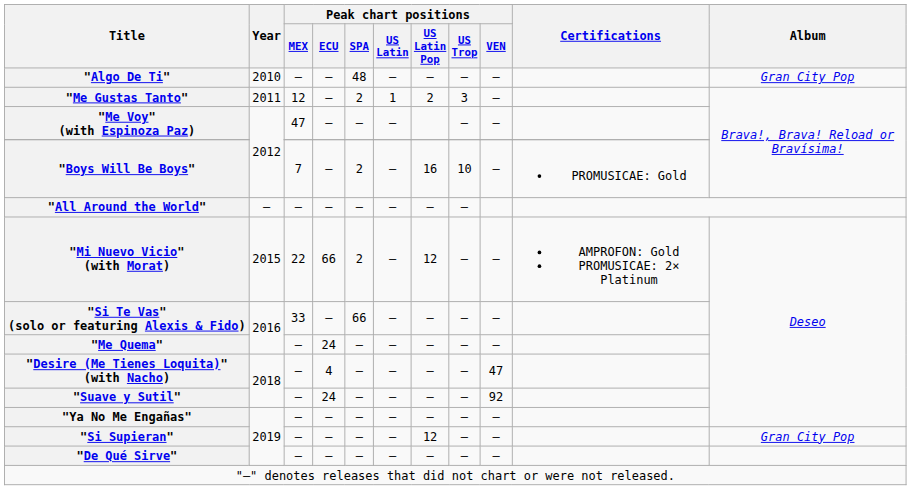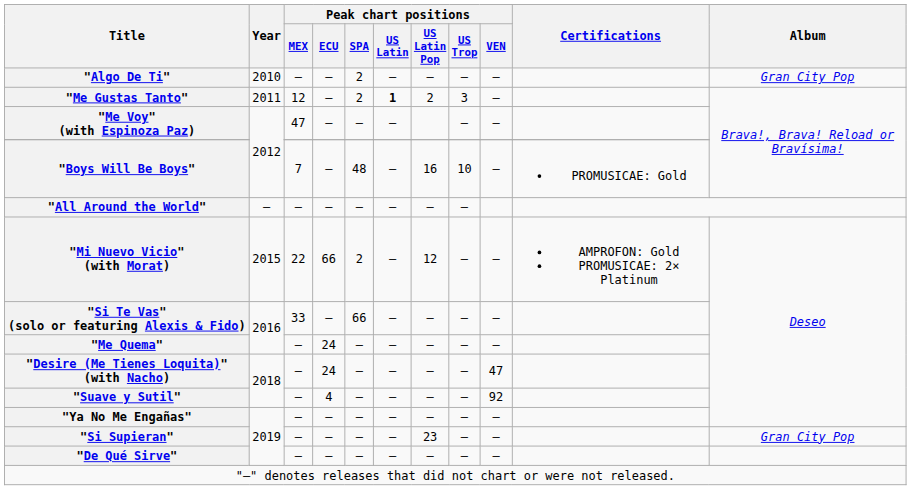"Algo De Ti" | Peak chart positions / SPA: 48 -> 2
"Me Gustas Tanto" | Peak chart positions / US Latin: normal -> bold
"Boys Will Be Boys" | Peak chart positions / SPA: 2 -> 48
"Desire (Me Tienes Loquita)" (with Nacho) | Peak chart positions / ECU: 4 -> 24
"Suave y Sutil" | Peak chart positions / ECU: 24 -> 4
"Si Supieran" | Peak chart positions / US Latin Pop: 12 -> 23
